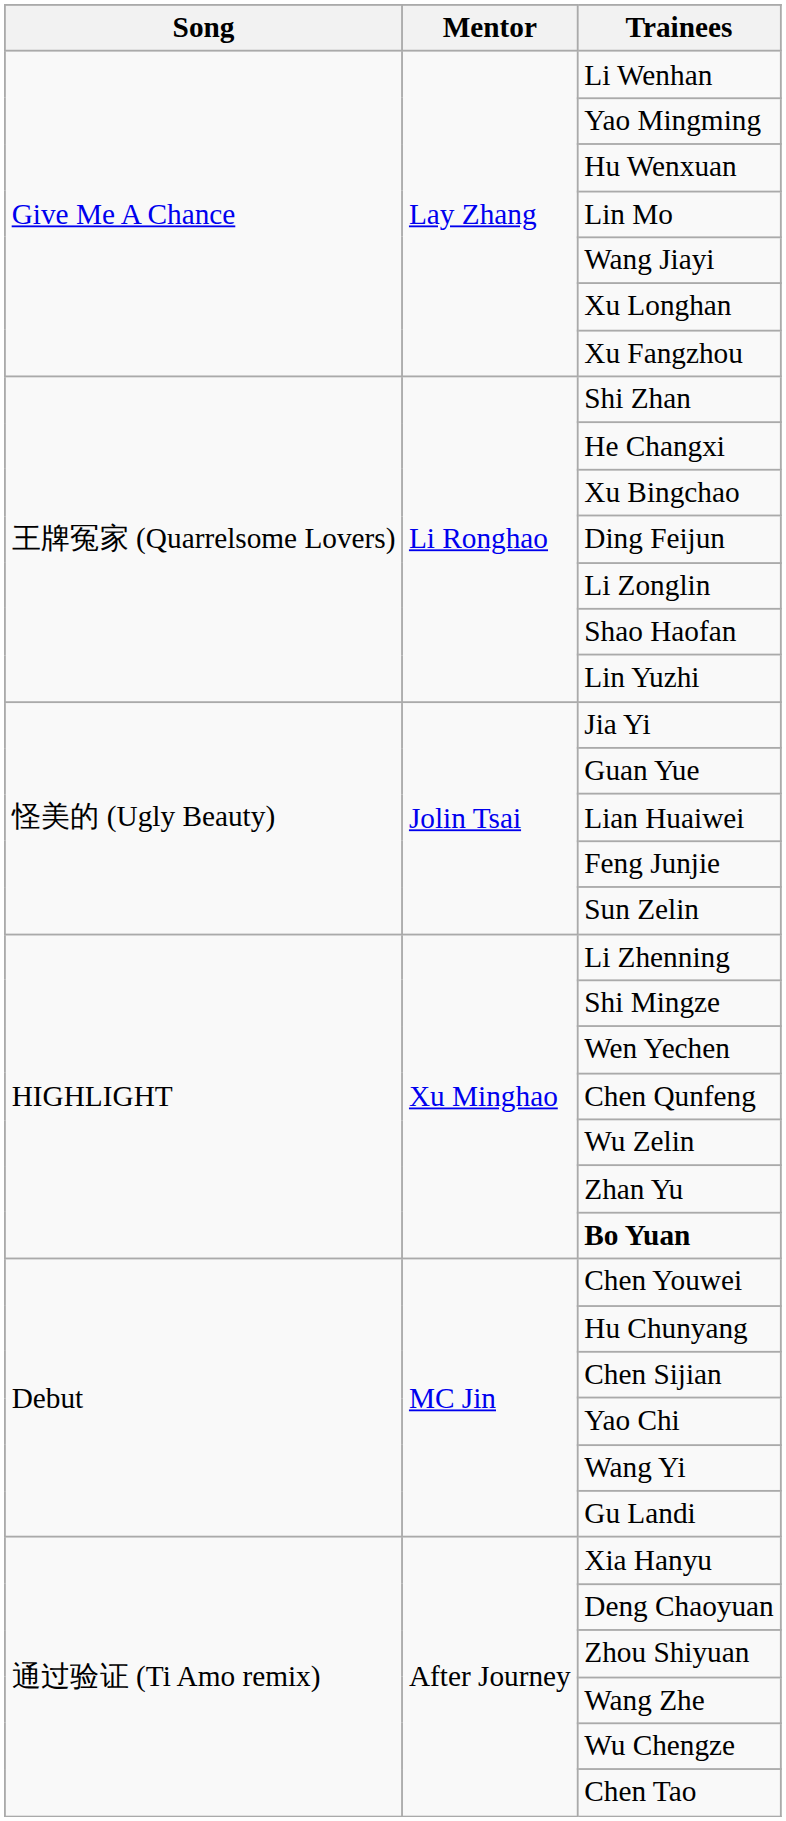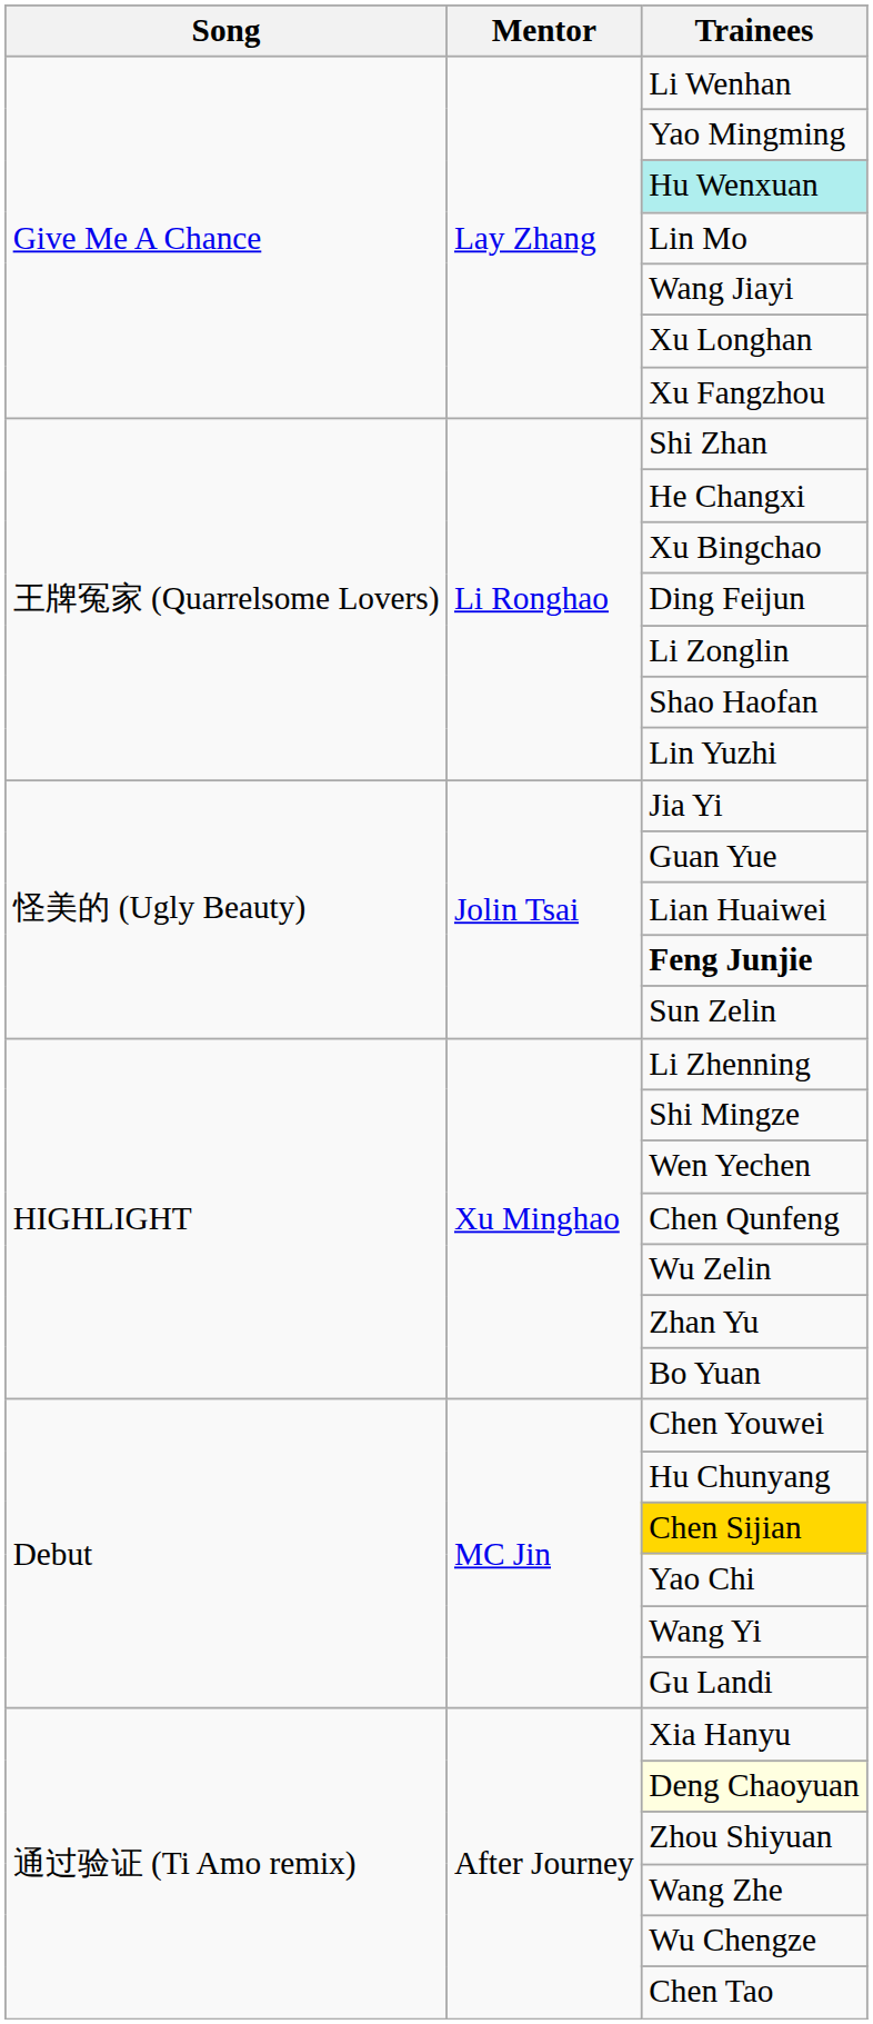Hu Wenxuan | Trainees: no background -> paleturquoise background
Feng Junjie | Trainees: normal -> bold
Bo Yuan | Trainees: bold -> normal
Chen Sijian | Trainees: no background -> gold background
Deng Chaoyuan | Trainees: no background -> lightyellow background
